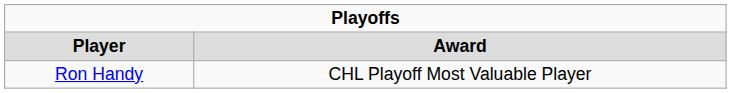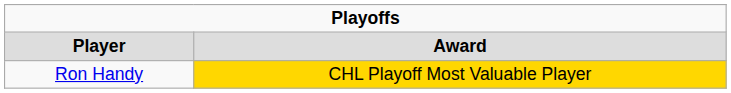Ron Handy | column 2: no background -> gold background
